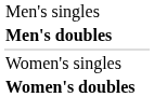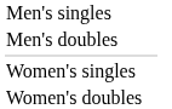Men's doubles | column 1: bold -> normal
Women's doubles | column 1: bold -> normal
